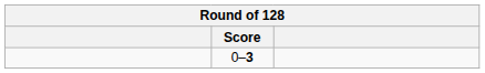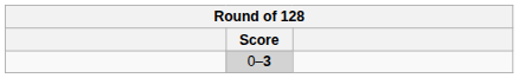row 3 | Score: no background -> lightgrey background
